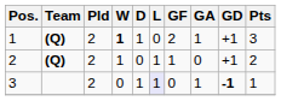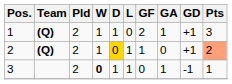row 2 | W: bold -> normal
row 3 | D: no background -> gold background
row 3 | Pts: no background -> lightsalmon background
row 4 | W: normal -> bold
row 4 | L: lavender background -> no background
row 4 | GD: bold -> normal
